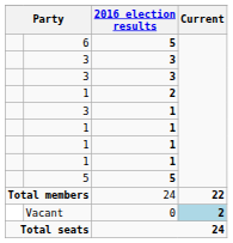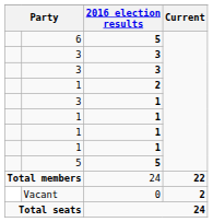Vacant | Current: lightblue background -> no background
